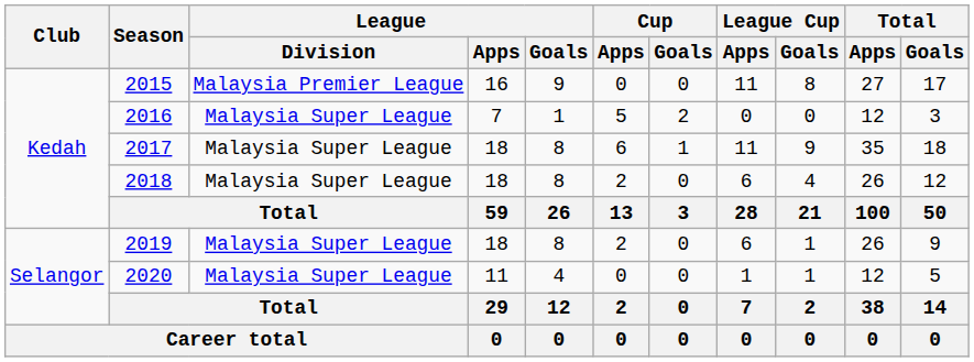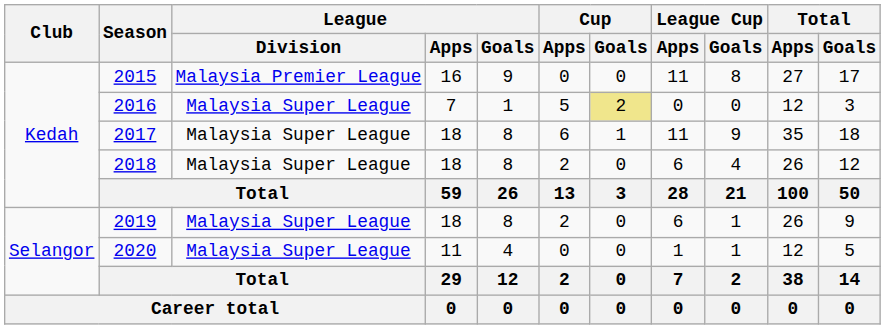2016 | Cup / Goals: no background -> khaki background
